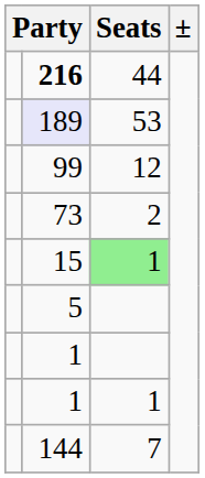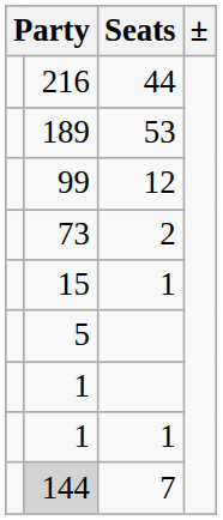216 | column 2: bold -> normal
189 | column 2: lavender background -> no background
15 | Seats: lightgreen background -> no background
144 | column 2: no background -> lightgrey background
